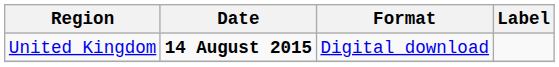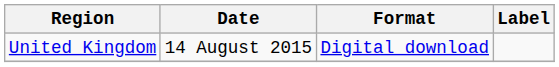United Kingdom | Date: bold -> normal
